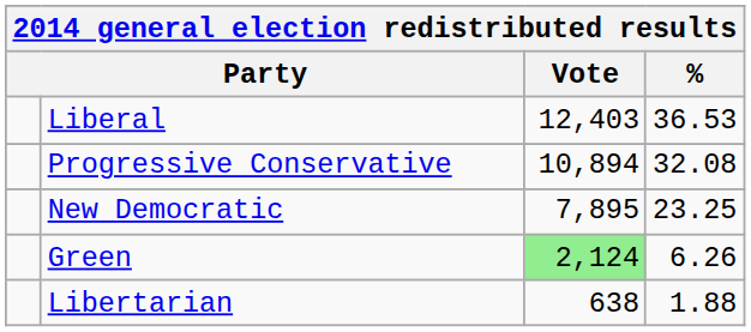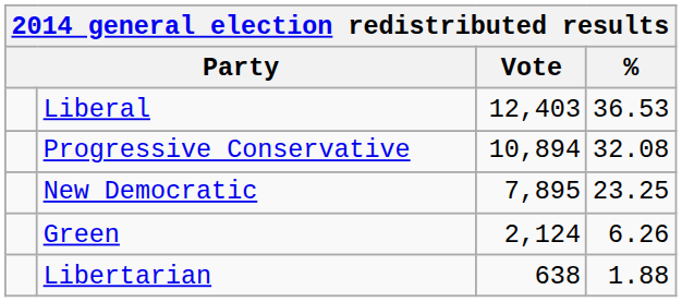Green | Vote: lightgreen background -> no background
